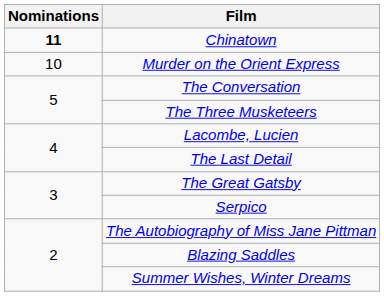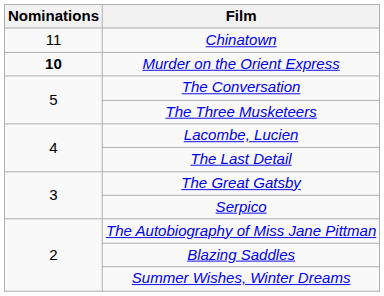Chinatown | Nominations: bold -> normal
Murder on the Orient Express | Nominations: normal -> bold
